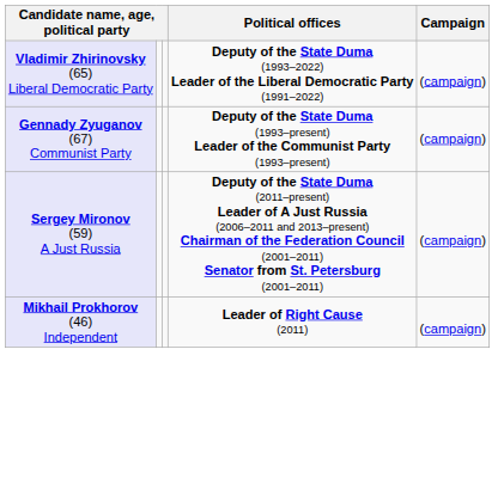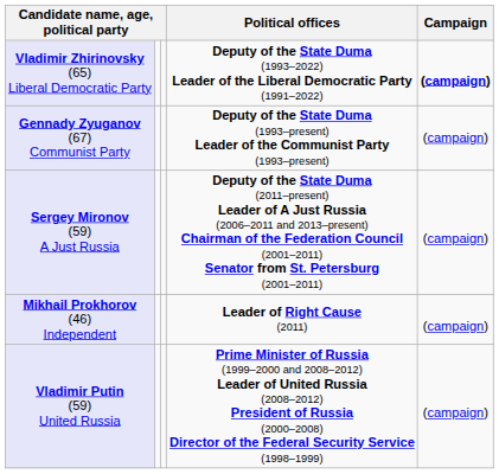Vladimir Zhirinovsky (65) Liberal Democratic Party | Campaign: normal -> bold
+ row: Vladimir Putin (59) United Russia | Prime Minister of Russia (1999–2000 and 2008–2012) Leader of United Russia (2008–2012) President of Russia (2000–2008) Director of the Federal Security Service (1998–1999) | (campaign)
